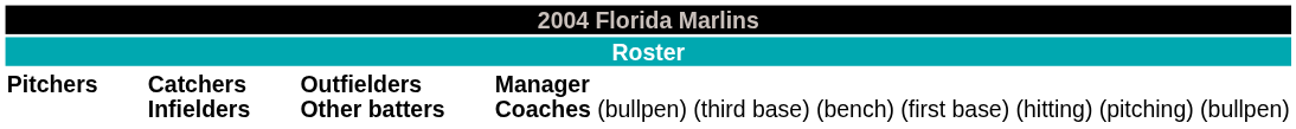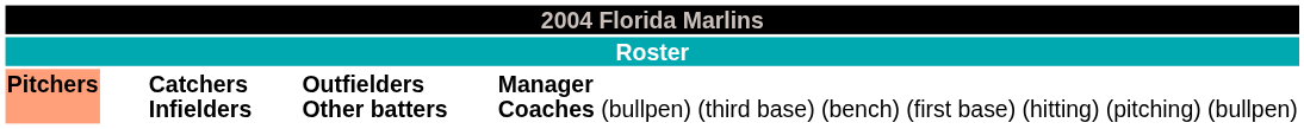Pitchers | column 1: no background -> lightsalmon background
